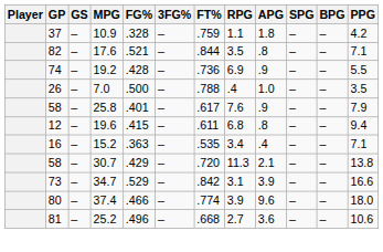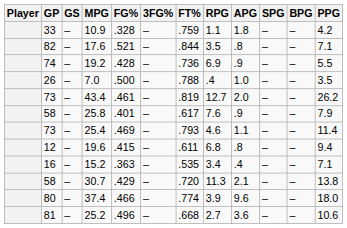10.9 | GP: 37 -> 33
+ row: 73 | – | 43.4 | .461 | – | .819 | 12.7 | 2.0 | – | – | 26.2
+ row: 73 | – | 25.4 | .469 | – | .793 | 4.6 | 1.1 | – | – | 11.4
- row: 73 | – | 34.7 | .529 | – | .842 | 3.1 | 3.9 | – | – | 16.6
